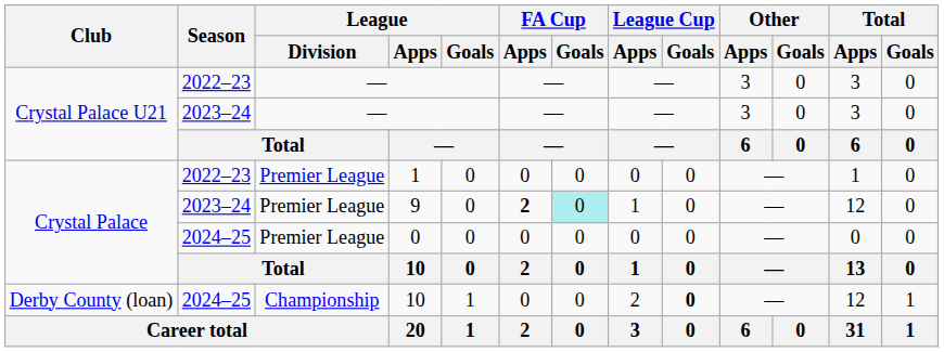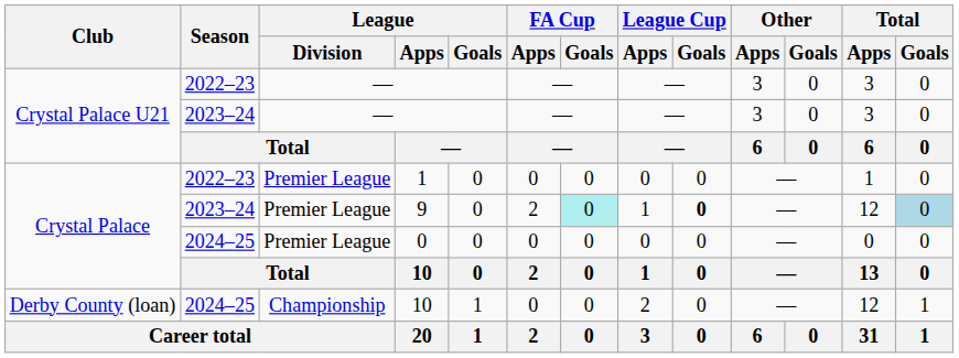9 | FA Cup / Apps: bold -> normal
9 | League Cup / Goals: normal -> bold
9 | Total / Goals: no background -> lightblue background
2024–25 / 10 | League Cup / Goals: bold -> normal
